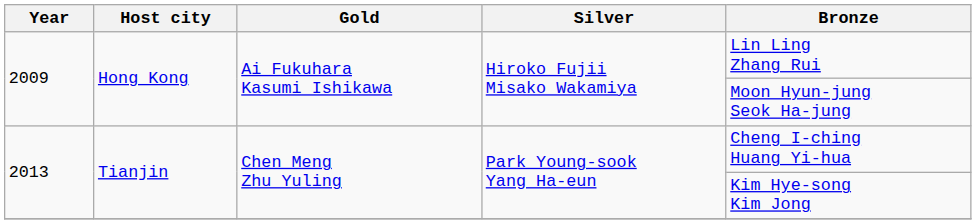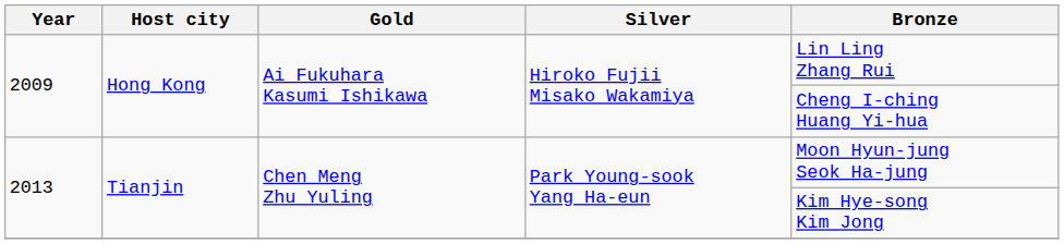row 3 | Bronze: Moon Hyun-jung Seok Ha-jung -> Cheng I-ching Huang Yi-hua
row 4 | Bronze: Cheng I-ching Huang Yi-hua -> Moon Hyun-jung Seok Ha-jung
